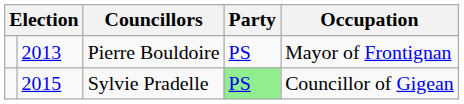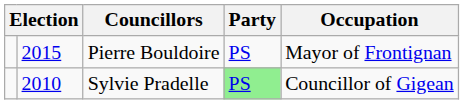Pierre Bouldoire | column 2: 2013 -> 2015
Sylvie Pradelle | column 2: 2015 -> 2010
